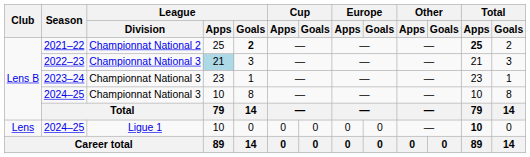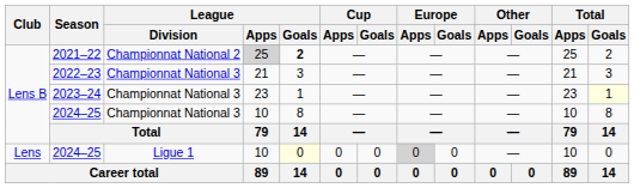2021–22 | League / Apps: no background -> lightgrey background
2021–22 | Total / Apps: bold -> normal
2022–23 | League / Apps: lightblue background -> no background
2023–24 | Total / Goals: no background -> lightyellow background
2024–25 / Ligue 1 | League / Goals: no background -> lightyellow background
2024–25 / Ligue 1 | Europe / Apps: no background -> lightgrey background
2024–25 / Ligue 1 | Total / Apps: bold -> normal
